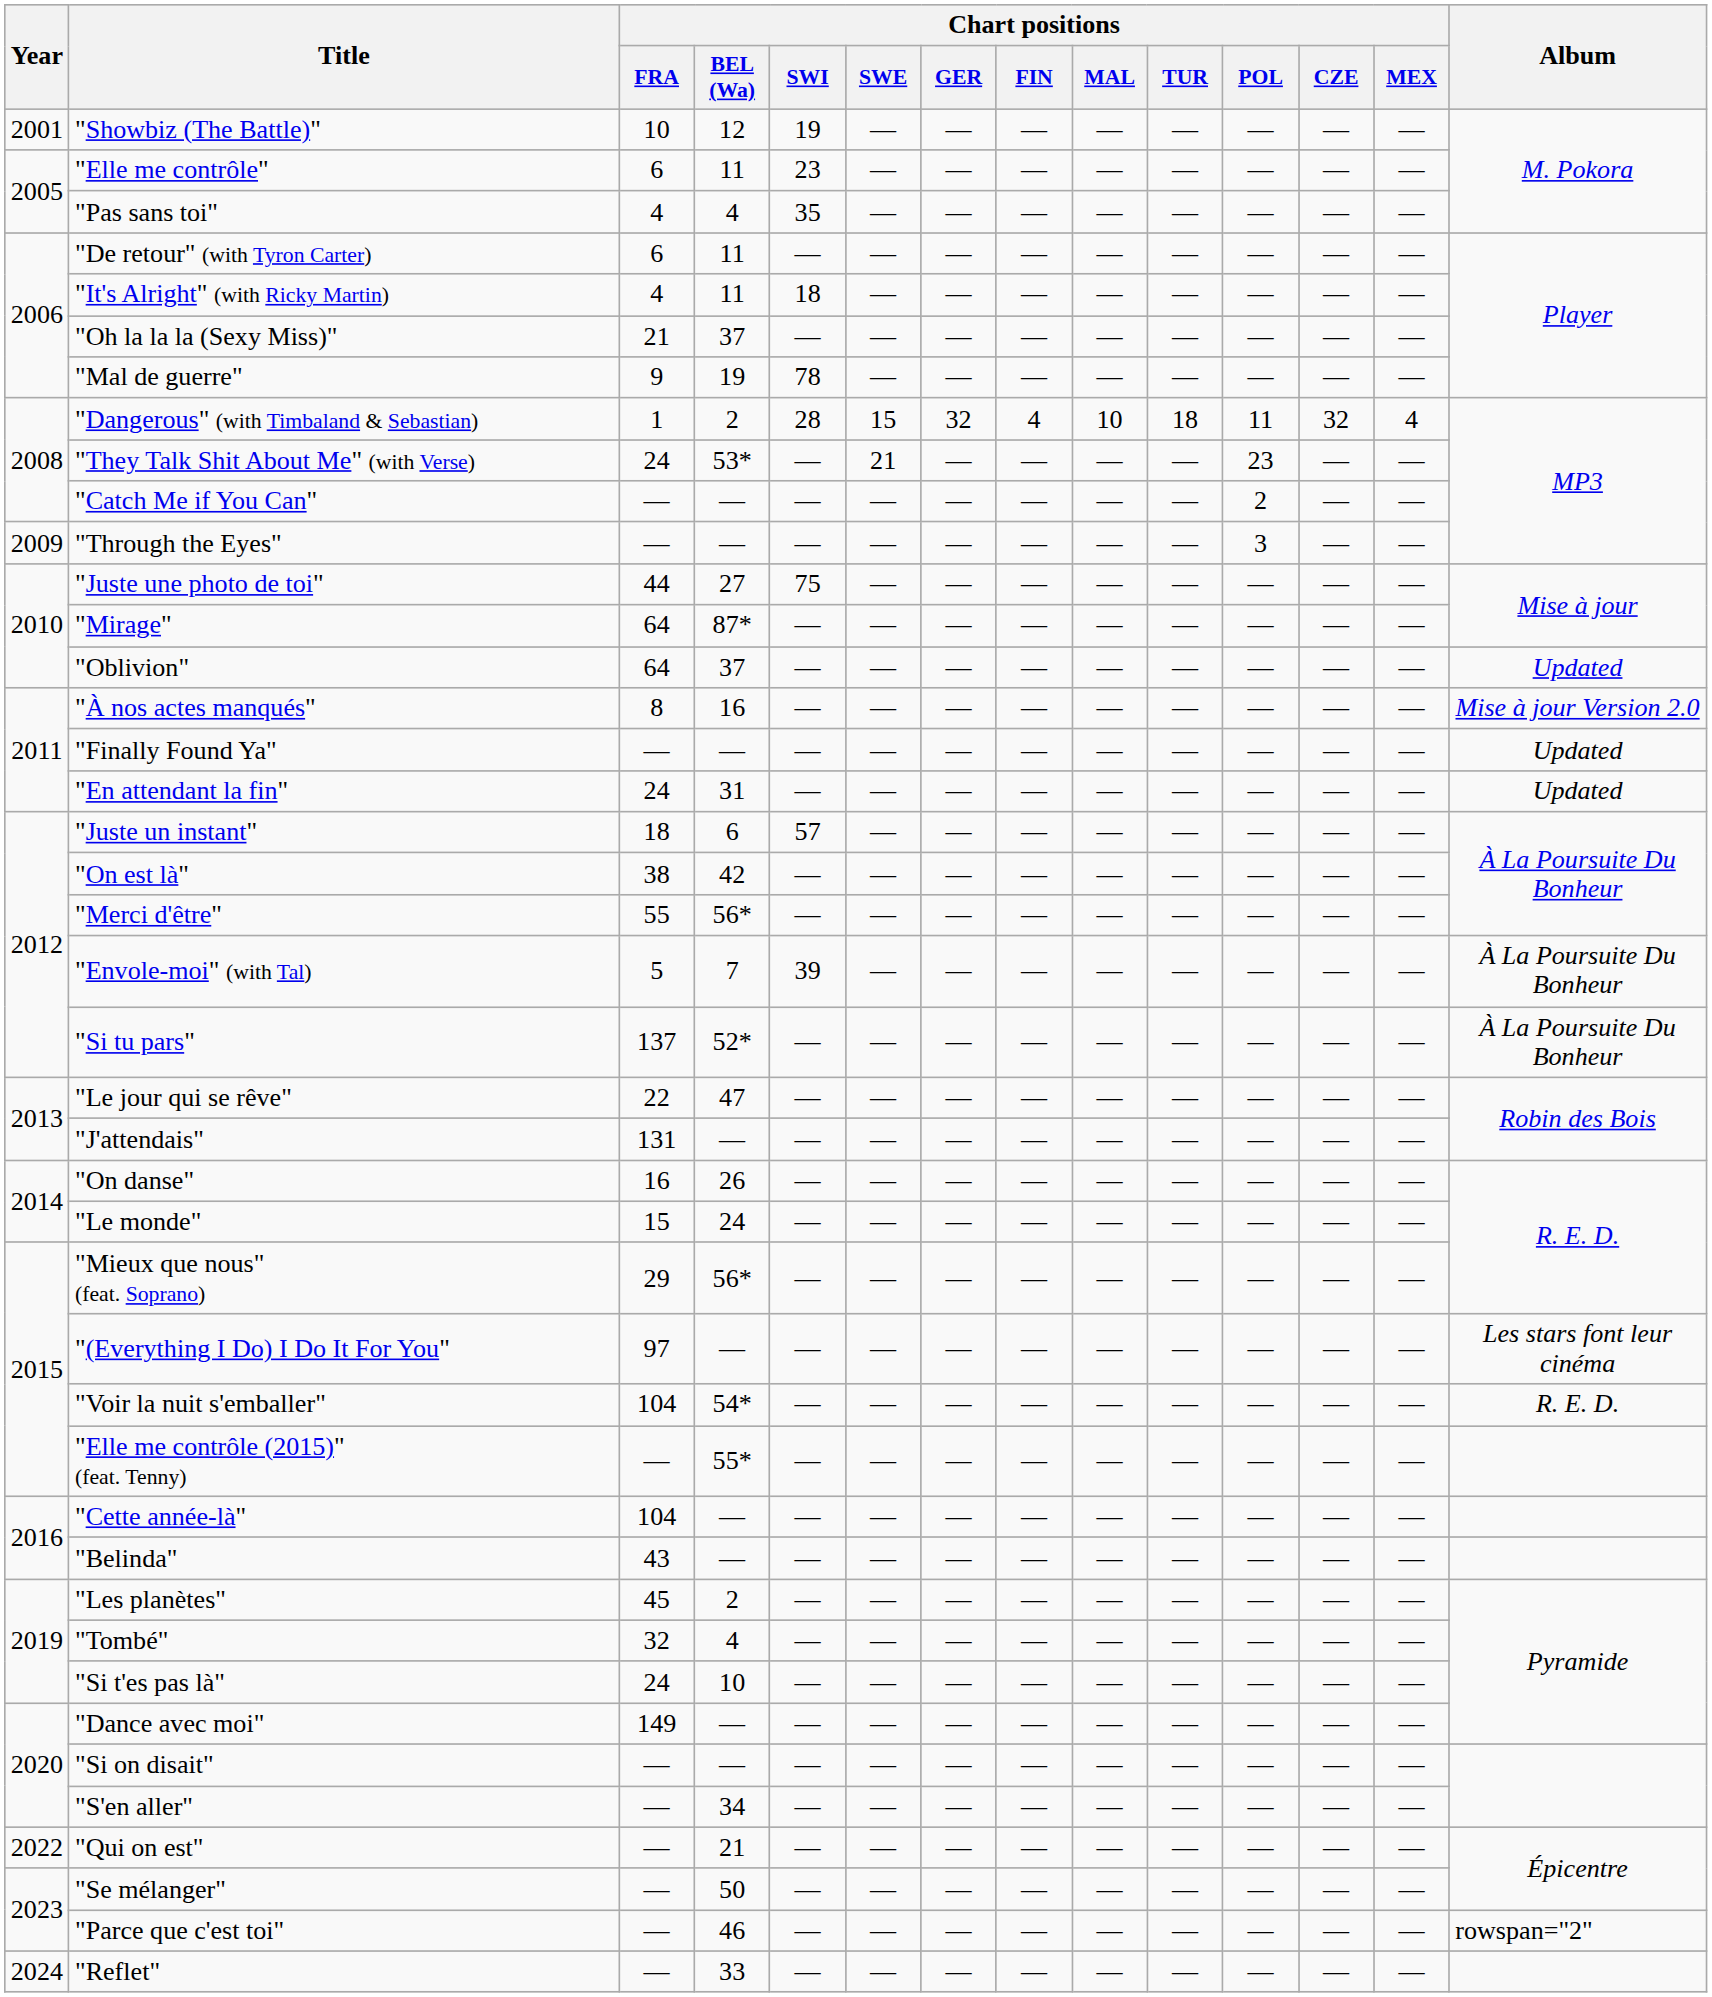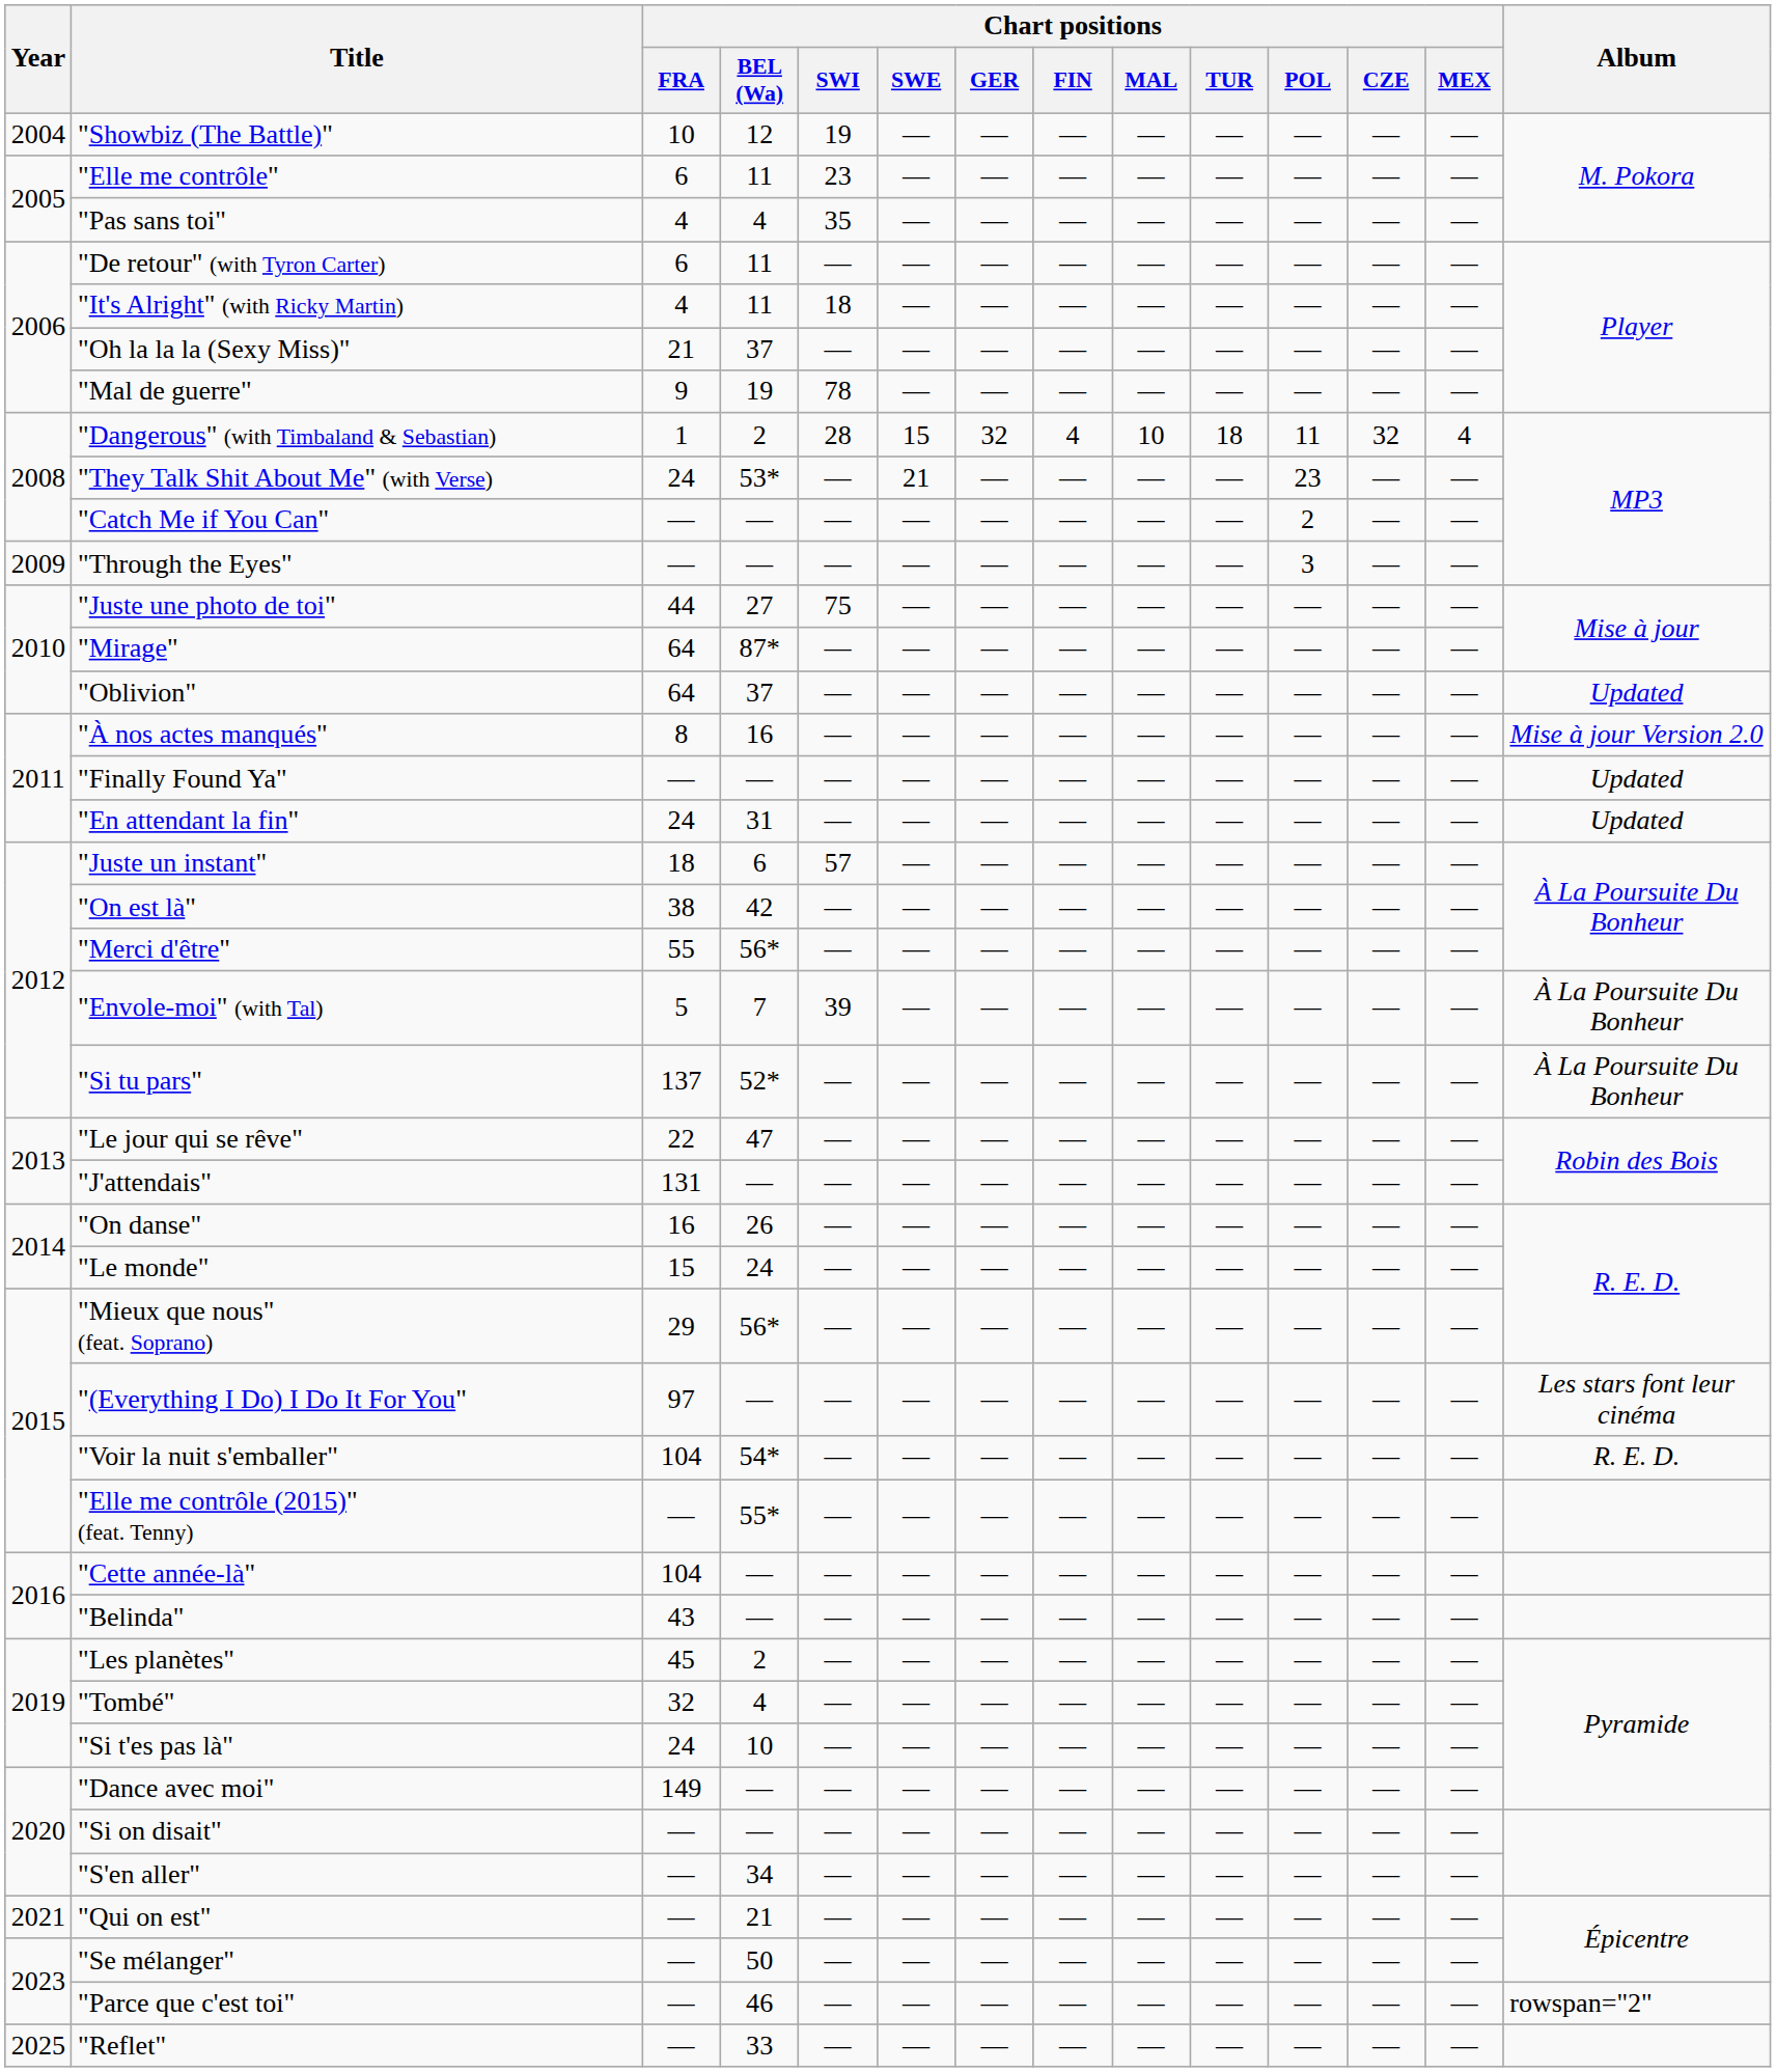"Showbiz (The Battle)" | Year: 2001 -> 2004
"Qui on est" | Year: 2022 -> 2021
"Reflet" | Year: 2024 -> 2025
